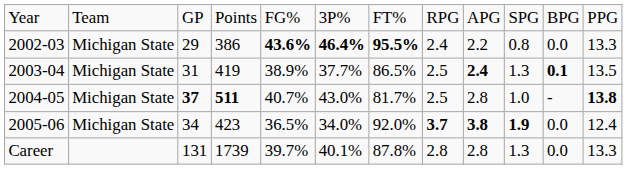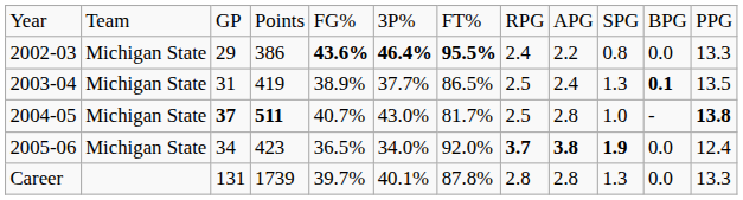2003-04 | column 9: bold -> normal
